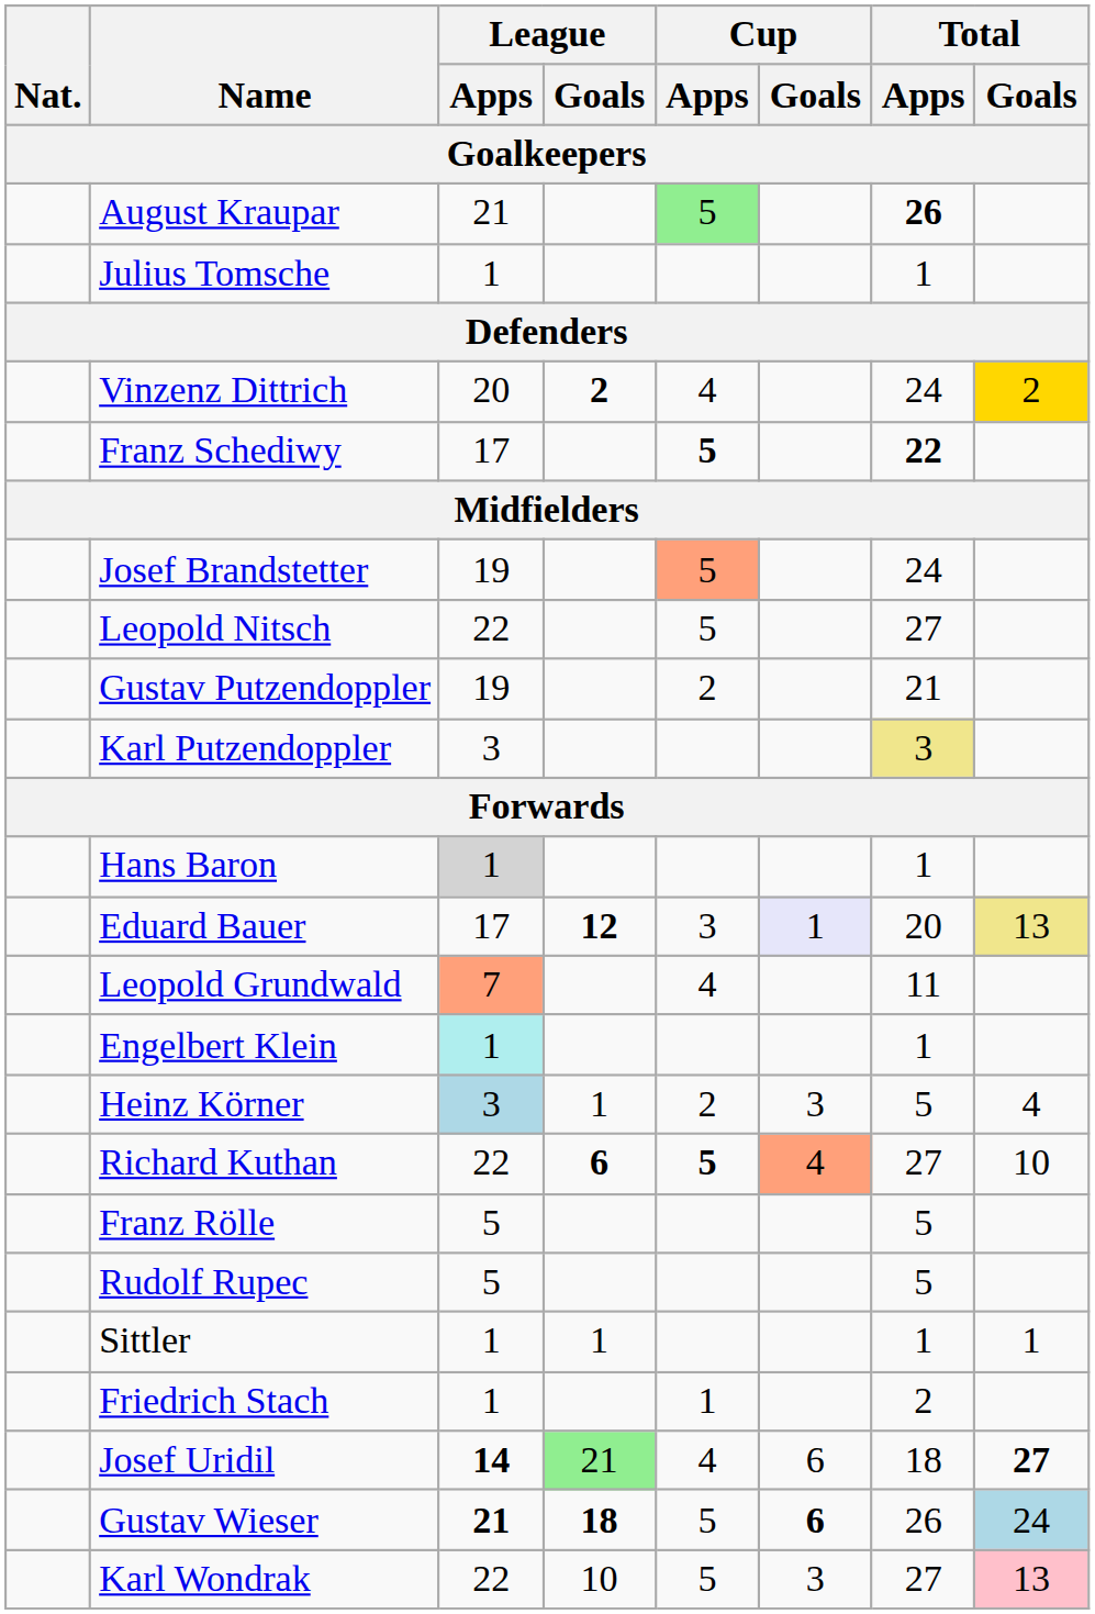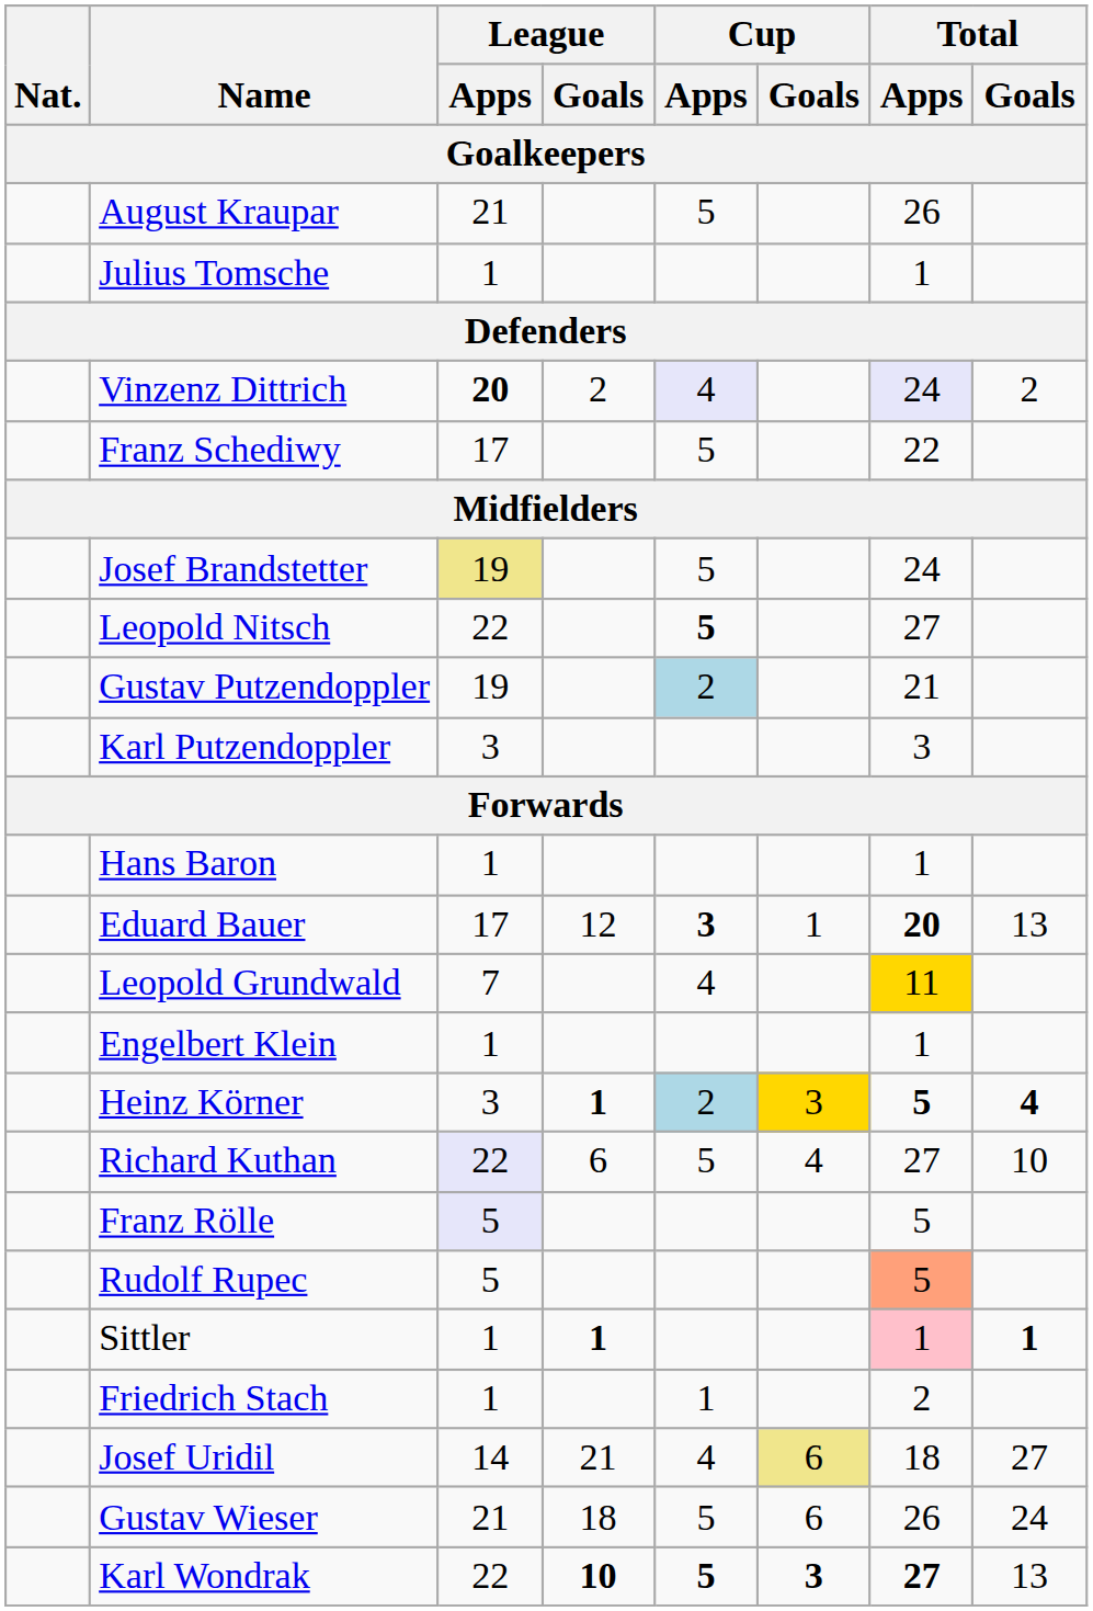August Kraupar | Cup / Apps: lightgreen background -> no background
August Kraupar | Total / Apps: bold -> normal
Vinzenz Dittrich | League / Apps: normal -> bold
Vinzenz Dittrich | League / Goals: bold -> normal
Vinzenz Dittrich | Cup / Apps: no background -> lavender background
Vinzenz Dittrich | Total / Apps: no background -> lavender background
Vinzenz Dittrich | Total / Goals: gold background -> no background
Franz Schediwy | Cup / Apps: bold -> normal
Franz Schediwy | Total / Apps: bold -> normal
Josef Brandstetter | League / Apps: no background -> khaki background
Josef Brandstetter | Cup / Apps: lightsalmon background -> no background
Leopold Nitsch | Cup / Apps: normal -> bold
Gustav Putzendoppler | Cup / Apps: no background -> lightblue background
Karl Putzendoppler | Total / Apps: khaki background -> no background
Hans Baron | League / Apps: lightgrey background -> no background
Eduard Bauer | League / Goals: bold -> normal
Eduard Bauer | Cup / Apps: normal -> bold
Eduard Bauer | Cup / Goals: lavender background -> no background
Eduard Bauer | Total / Apps: normal -> bold
Eduard Bauer | Total / Goals: khaki background -> no background
Leopold Grundwald | League / Apps: lightsalmon background -> no background
Leopold Grundwald | Total / Apps: no background -> gold background
Engelbert Klein | League / Apps: paleturquoise background -> no background
Heinz Körner | League / Apps: lightblue background -> no background
Heinz Körner | League / Goals: normal -> bold
Heinz Körner | Cup / Apps: no background -> lightblue background
Heinz Körner | Cup / Goals: no background -> gold background
Heinz Körner | Total / Apps: normal -> bold
Heinz Körner | Total / Goals: normal -> bold
Richard Kuthan | League / Apps: no background -> lavender background
Richard Kuthan | League / Goals: bold -> normal
Richard Kuthan | Cup / Apps: bold -> normal
Richard Kuthan | Cup / Goals: lightsalmon background -> no background
Franz Rölle | League / Apps: no background -> lavender background
Rudolf Rupec | Total / Apps: no background -> lightsalmon background
Sittler | League / Goals: normal -> bold
Sittler | Total / Apps: no background -> pink background
Sittler | Total / Goals: normal -> bold
Josef Uridil | League / Apps: bold -> normal
Josef Uridil | League / Goals: lightgreen background -> no background
Josef Uridil | Cup / Goals: no background -> khaki background
Josef Uridil | Total / Goals: bold -> normal
Gustav Wieser | League / Apps: bold -> normal
Gustav Wieser | League / Goals: bold -> normal
Gustav Wieser | Cup / Goals: bold -> normal
Gustav Wieser | Total / Goals: lightblue background -> no background
Karl Wondrak | League / Goals: normal -> bold
Karl Wondrak | Cup / Apps: normal -> bold
Karl Wondrak | Cup / Goals: normal -> bold
Karl Wondrak | Total / Apps: normal -> bold
Karl Wondrak | Total / Goals: pink background -> no background
